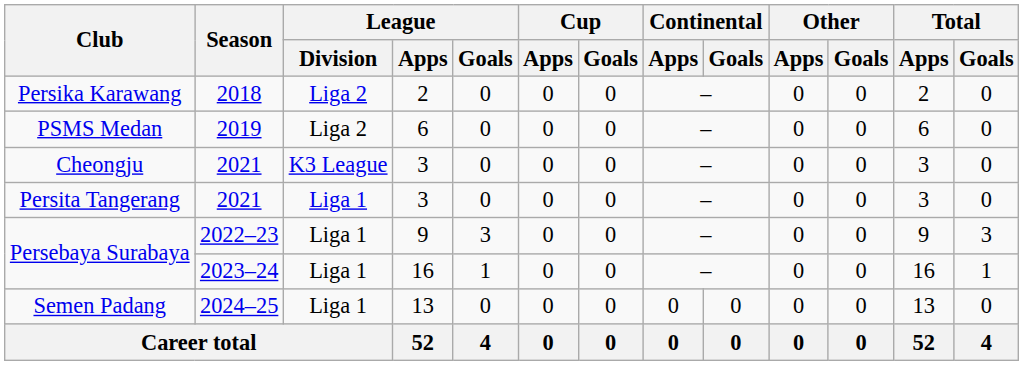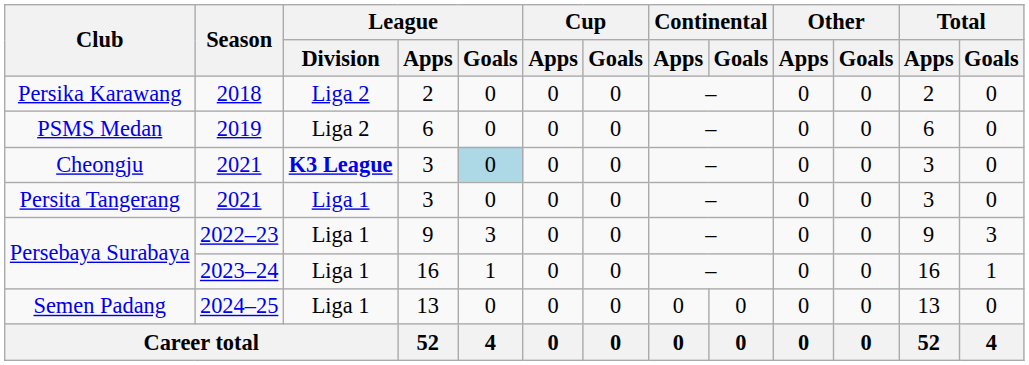Cheongju | League / Division: normal -> bold
Cheongju | League / Goals: no background -> lightblue background
